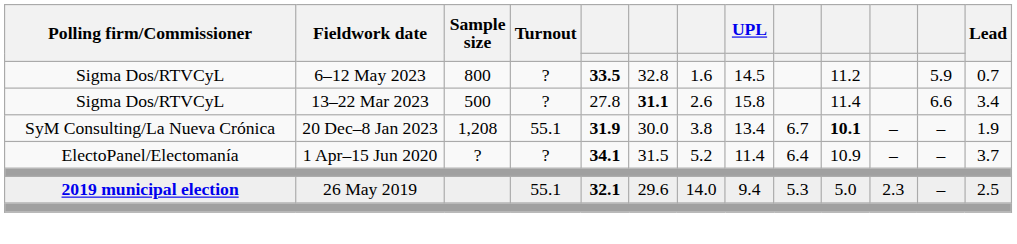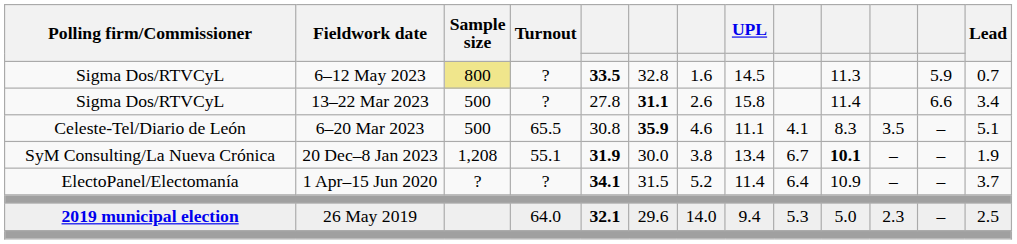6–12 May 2023 | Sample size: no background -> khaki background
6–12 May 2023 | column 10: 11.2 -> 11.3
+ row: Celeste-Tel/Diario de León | 6–20 Mar 2023 | 500 | 65.5 | 30.8 | 35.9 | 4.6 | 11.1 | 4.1 | 8.3 | 3.5 | – | 5.1
26 May 2019 | Turnout: 55.1 -> 64.0
